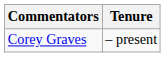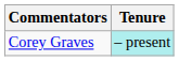Corey Graves | Tenure: no background -> paleturquoise background
